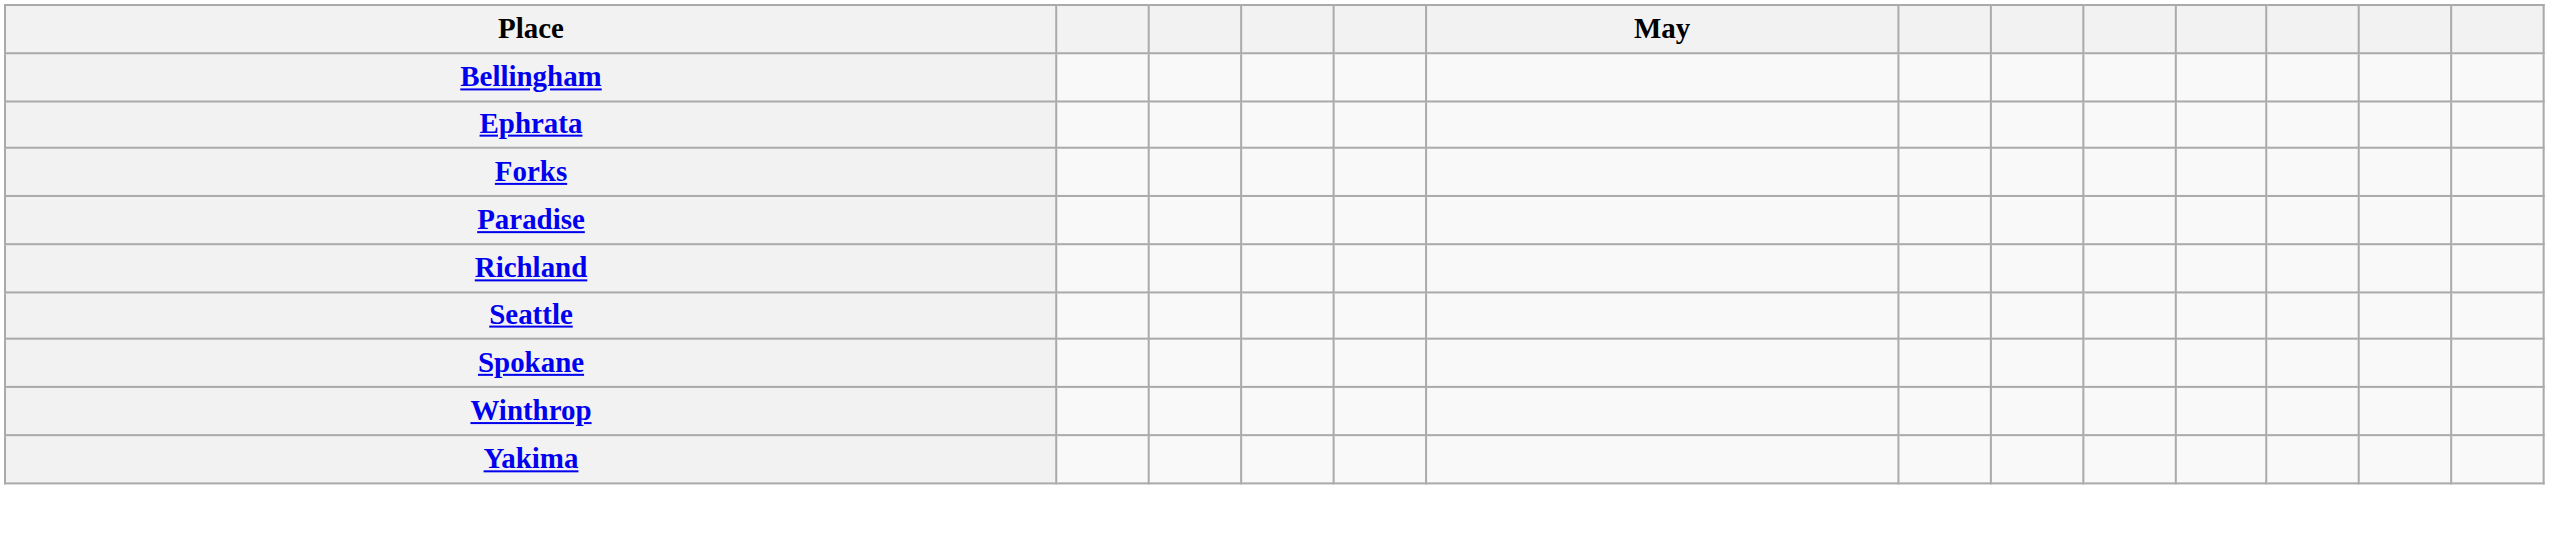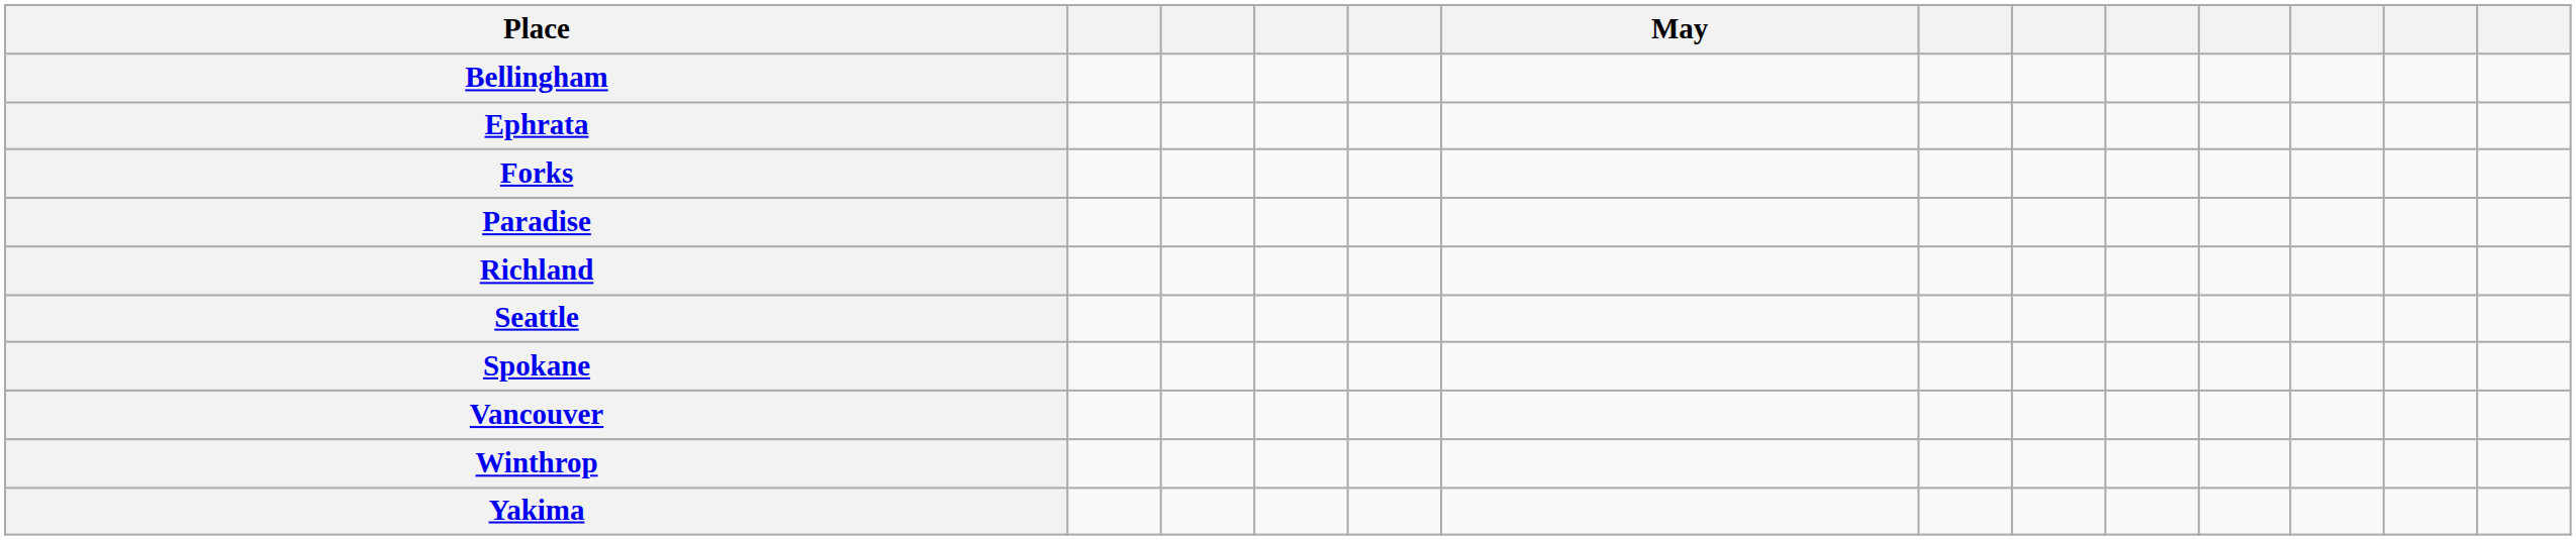+ row: Vancouver
